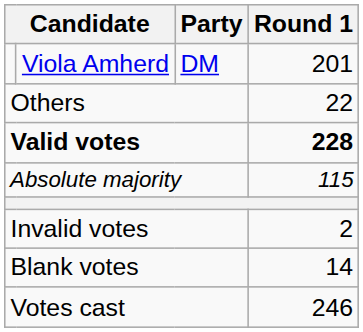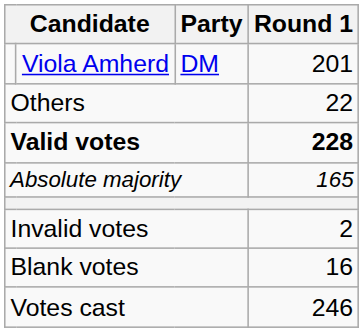Absolute majority | Round 1: 115 -> 165
Blank votes | Round 1: 14 -> 16
